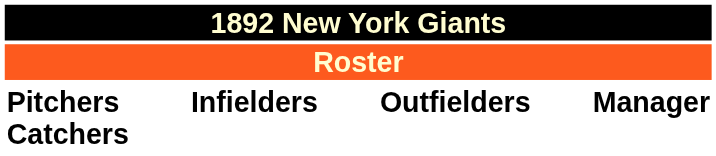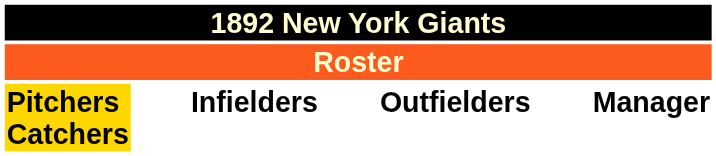Pitchers Catchers | column 1: no background -> gold background
